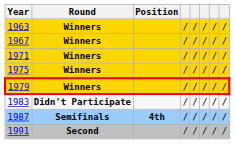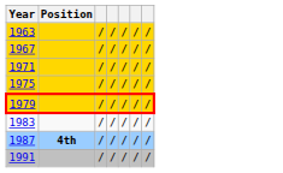- column: Round | Winners | Winners | Winners | Winners | Winners | Didn't Participate | Semifinals | Second
